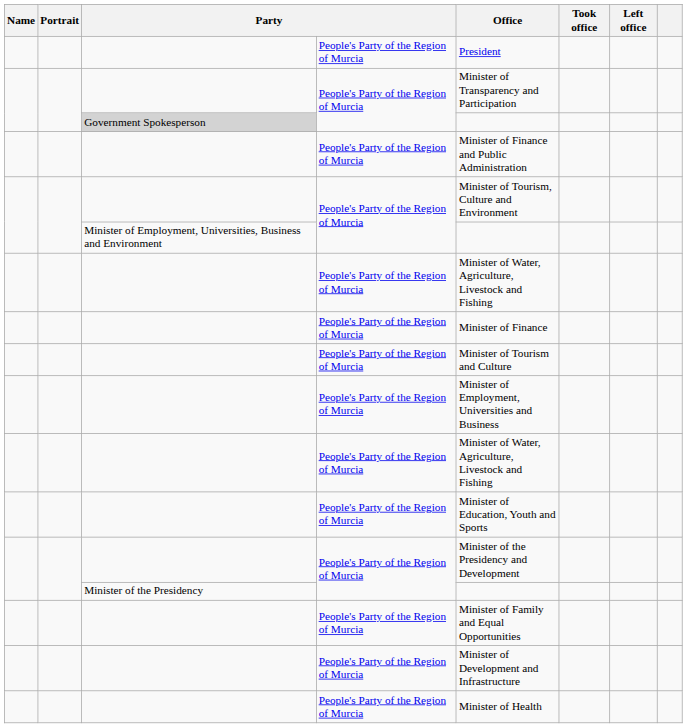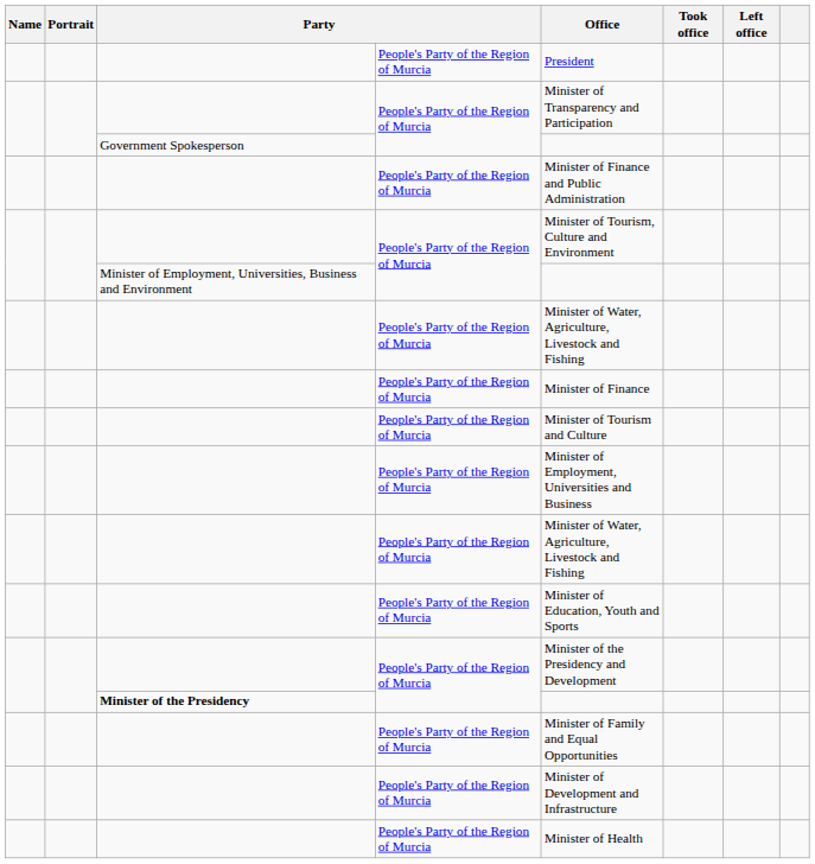Government Spokesperson | column 3: lightgrey background -> no background
Minister of the Presidency | column 3: normal -> bold
